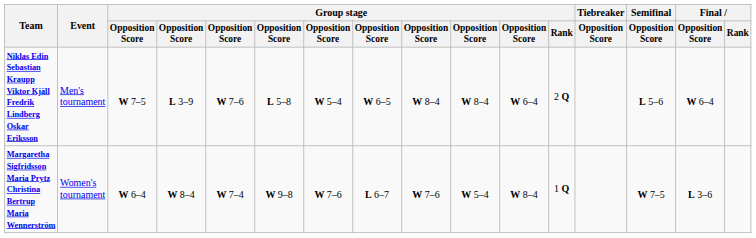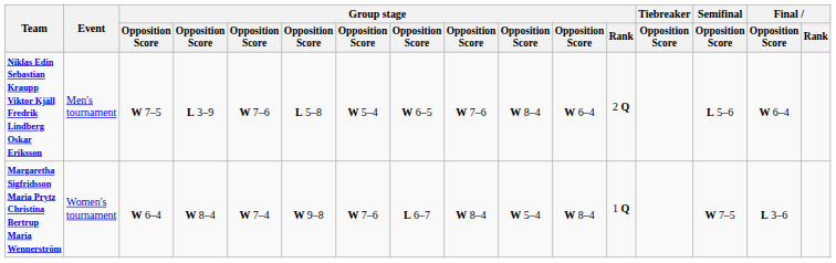row 3 | column 9: W 8–4 -> W 7–6
row 4 | column 9: W 7–6 -> W 8–4
